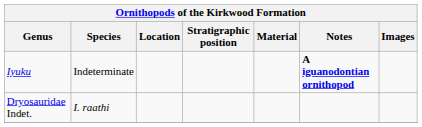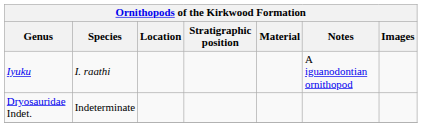Iyuku | Species: Indeterminate -> I. raathi
Iyuku | Notes: bold -> normal
Dryosauridae Indet. | Species: I. raathi -> Indeterminate
